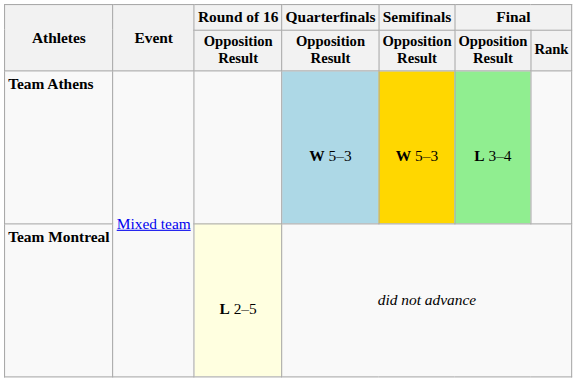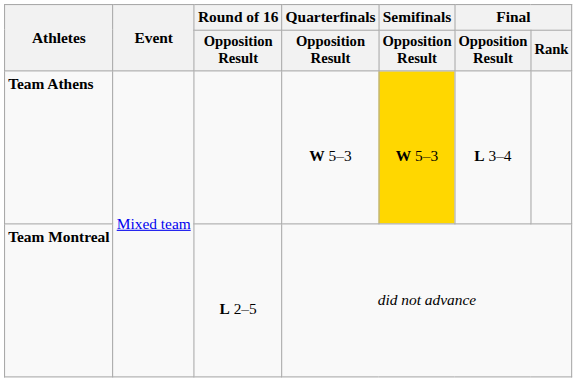Team Athens | Quarterfinals / Opposition Result: lightblue background -> no background
Team Athens | Final / Opposition Result: lightgreen background -> no background
Team Montreal | Round of 16 / Opposition Result: lightyellow background -> no background
